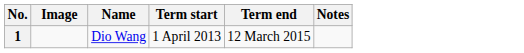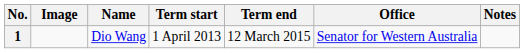+ column: Office | Senator for Western Australia
